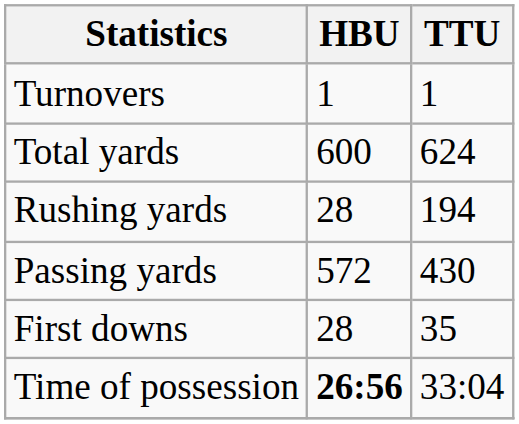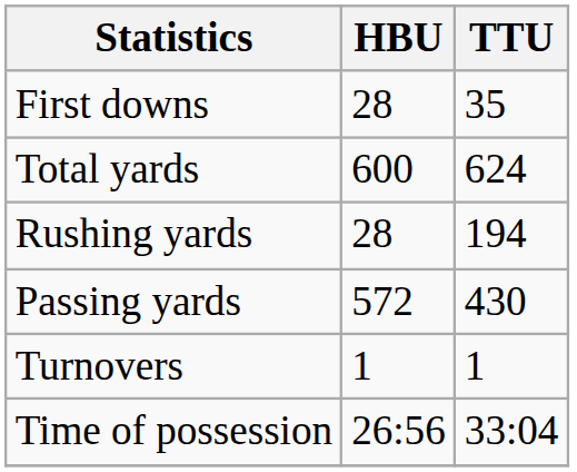rows swapped: First downs <-> Turnovers
Time of possession | HBU: bold -> normal
